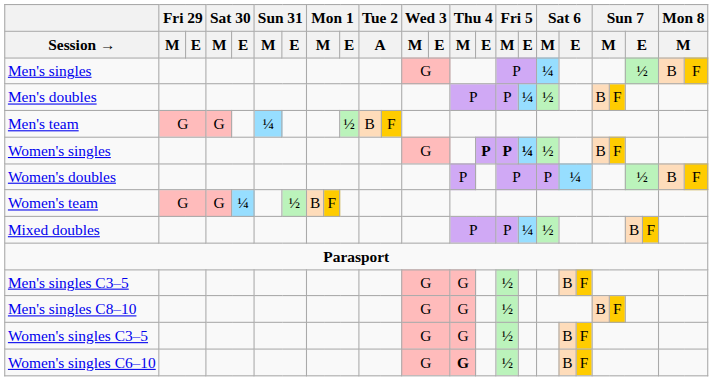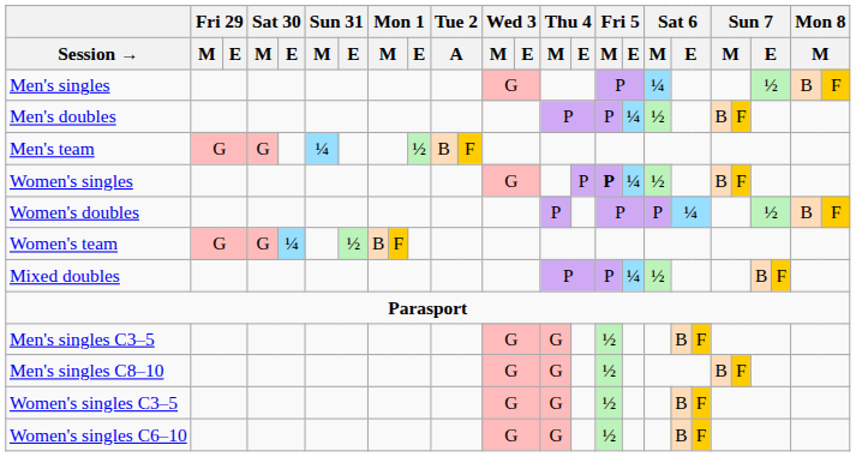Women's singles | Thu 4 / E: bold -> normal
Women's singles | Fri 5 / E: bold -> normal
Women's singles C6–10 | Thu 4 / M: bold -> normal
